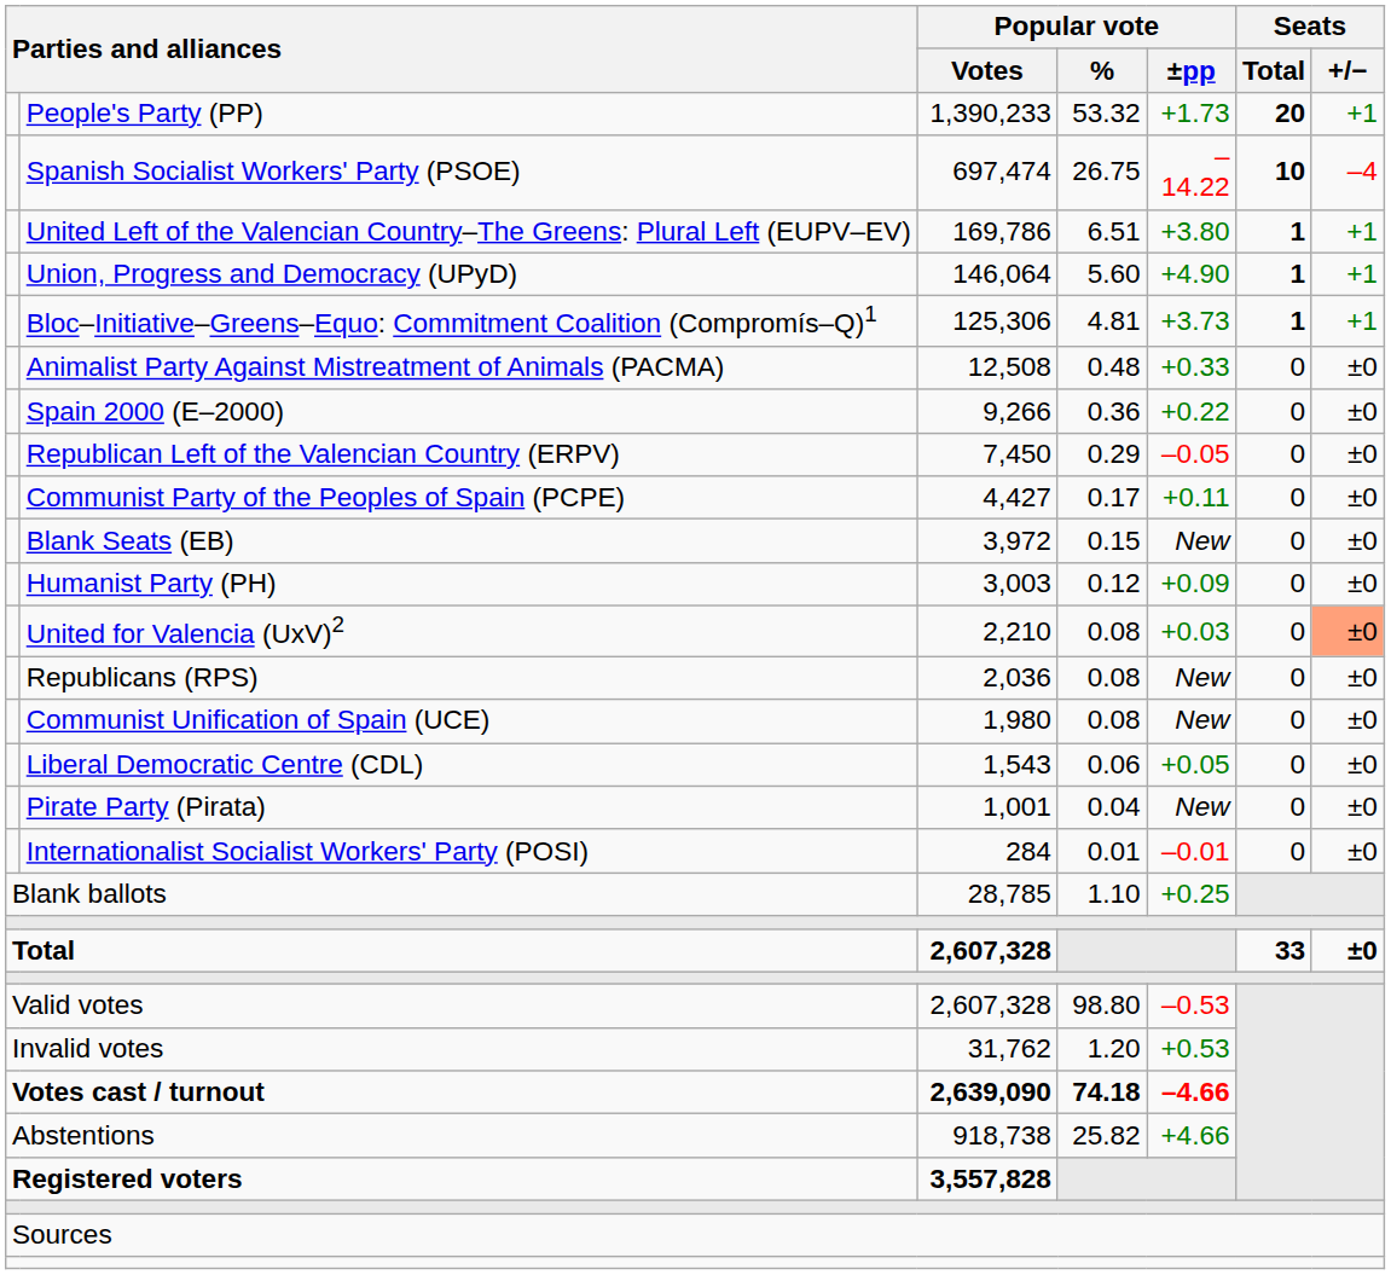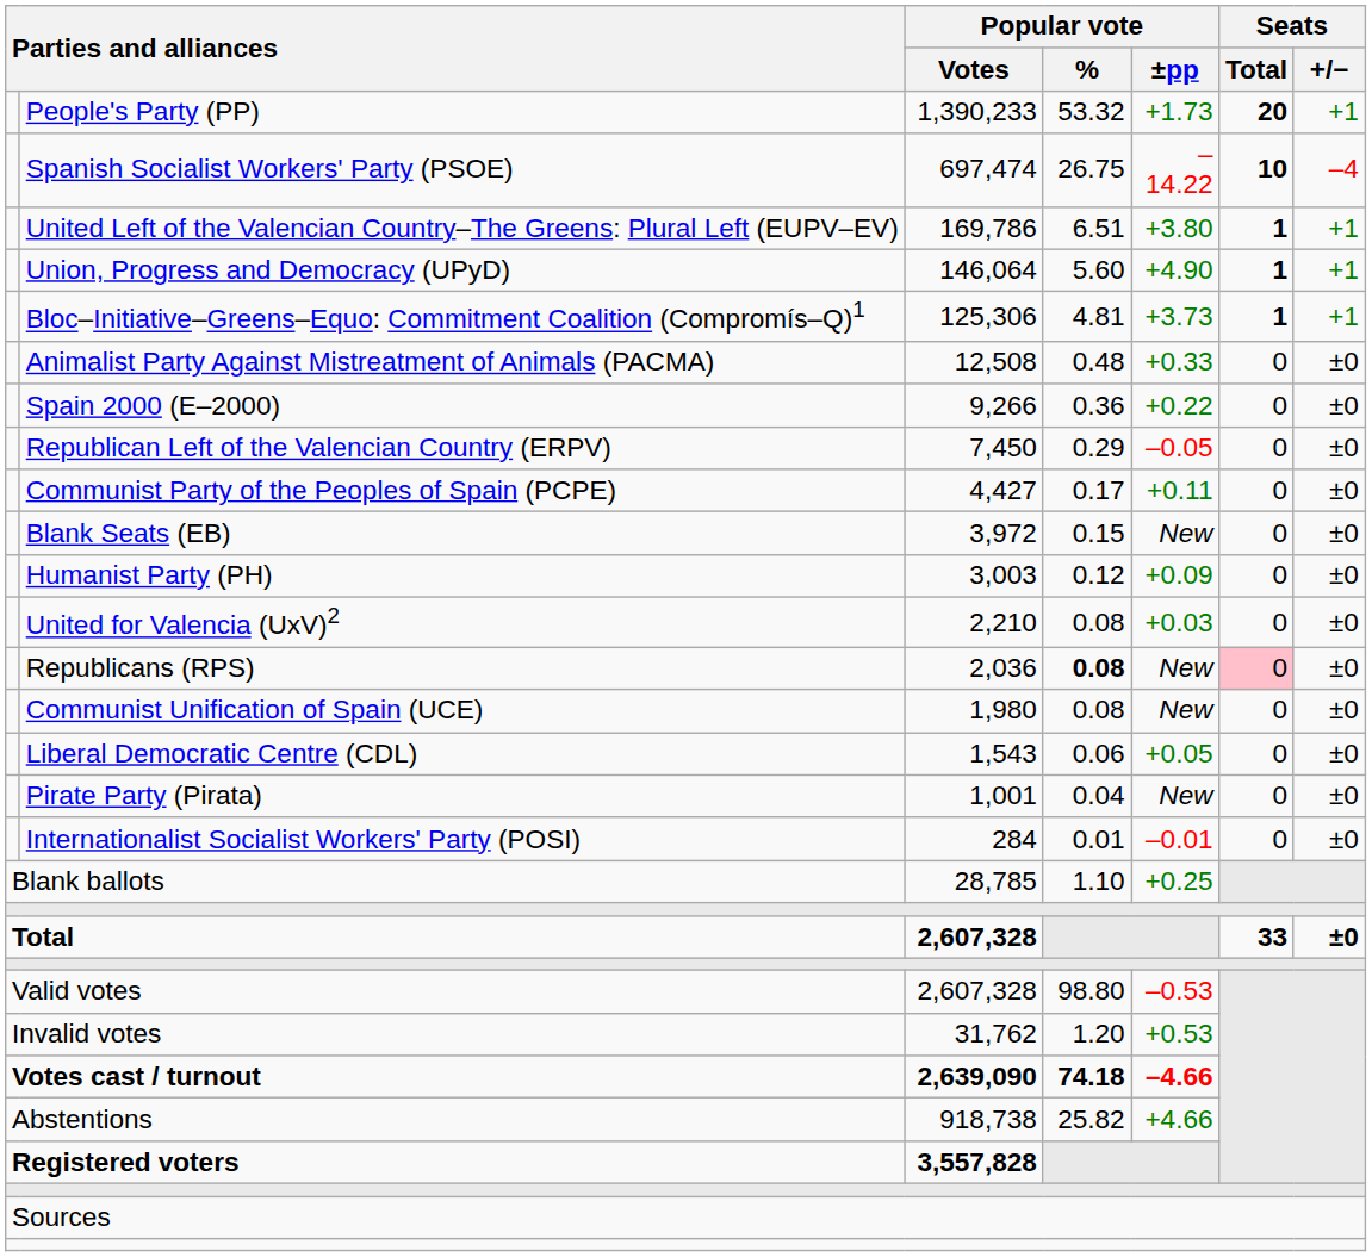United for Valencia (UxV)2 | Seats / +/−: lightsalmon background -> no background
Republicans (RPS) | Popular vote / %: normal -> bold
Republicans (RPS) | Seats / Total: no background -> pink background
